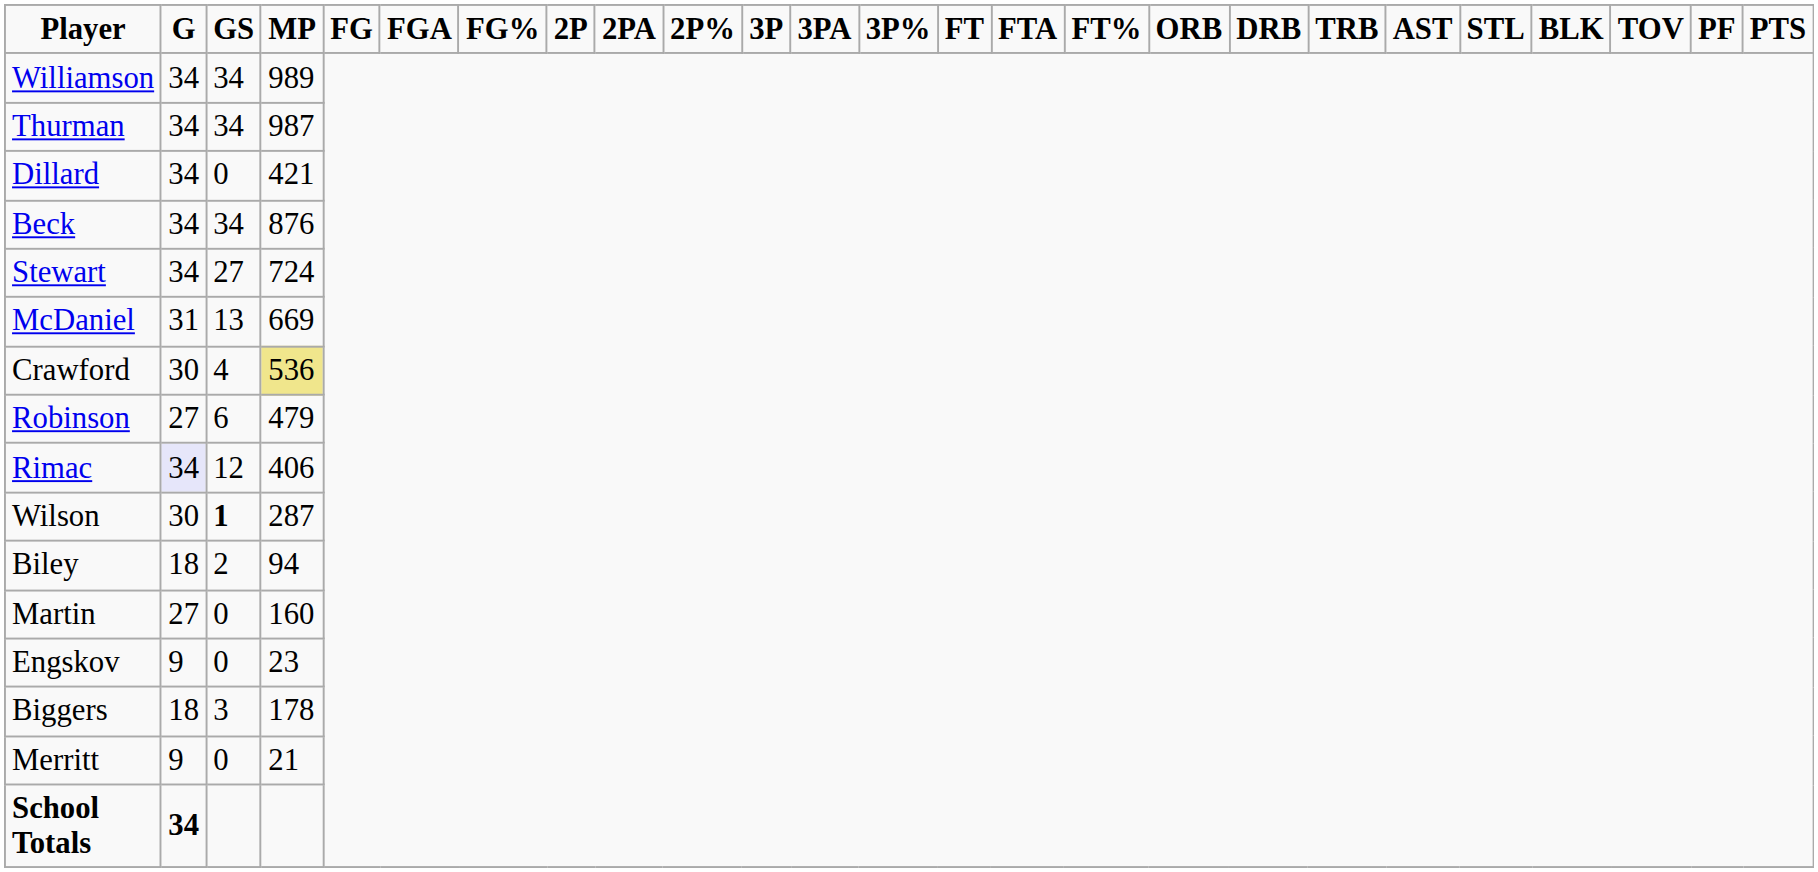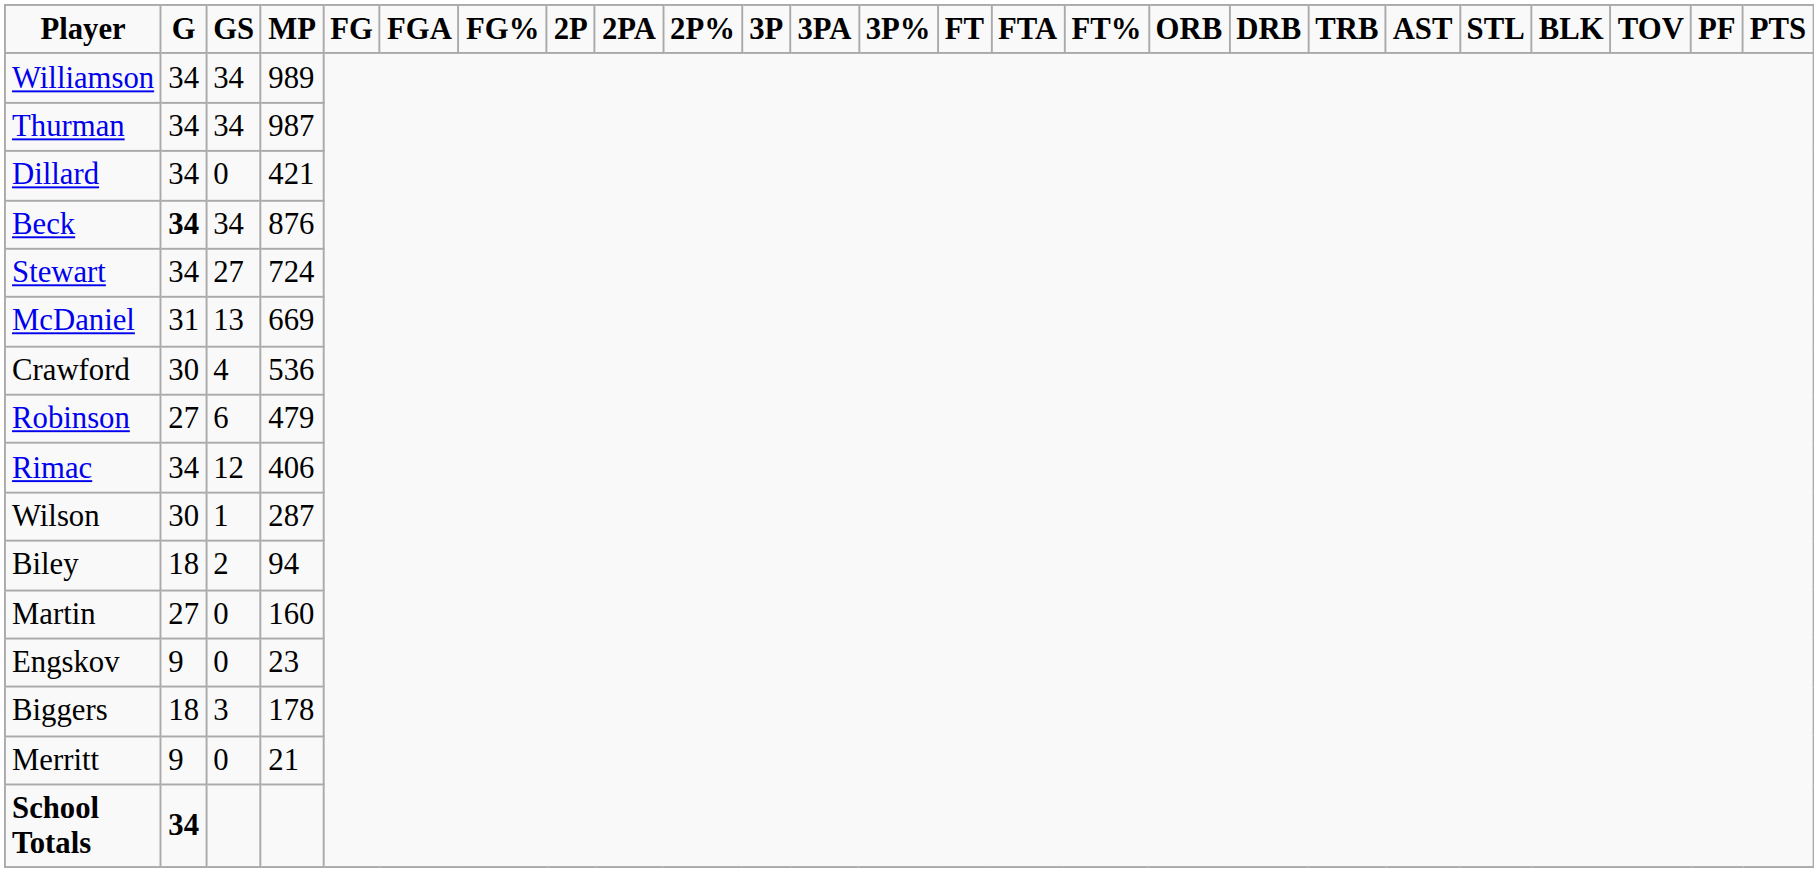Beck | G: normal -> bold
Crawford | MP: khaki background -> no background
Rimac | G: lavender background -> no background
Wilson | GS: bold -> normal
